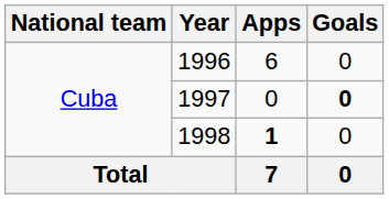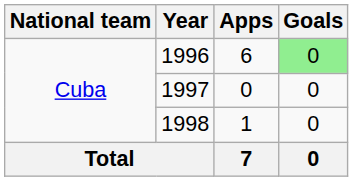1996 | Goals: no background -> lightgreen background
1997 | Goals: bold -> normal
1998 | Apps: bold -> normal
